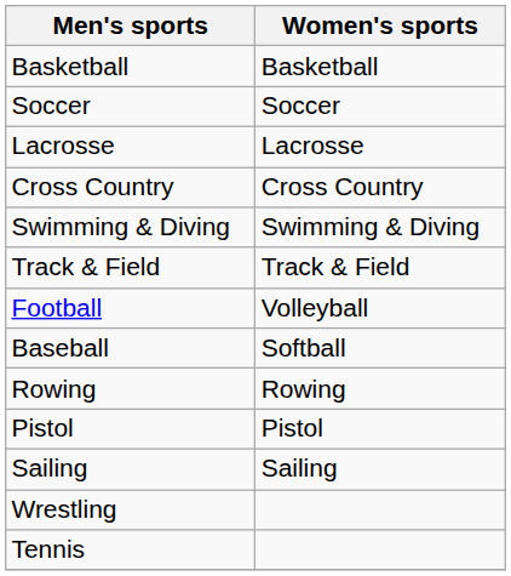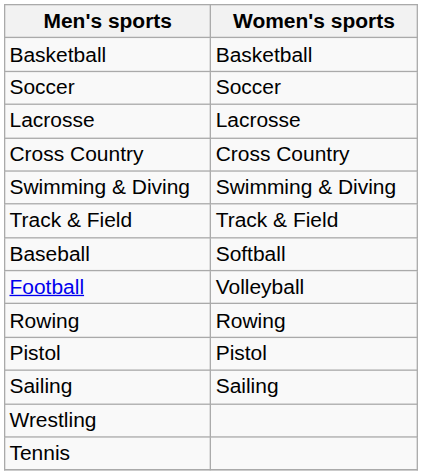rows swapped: Baseball <-> Football
